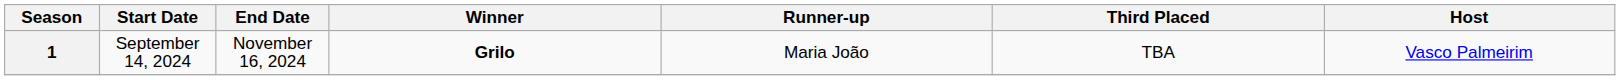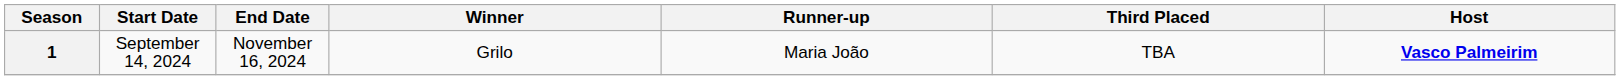1 | Winner: bold -> normal
1 | Host: normal -> bold
